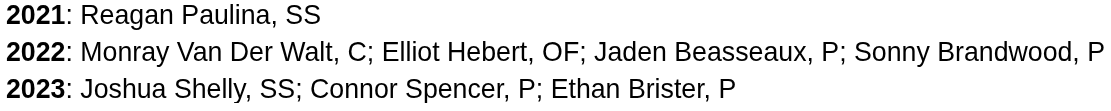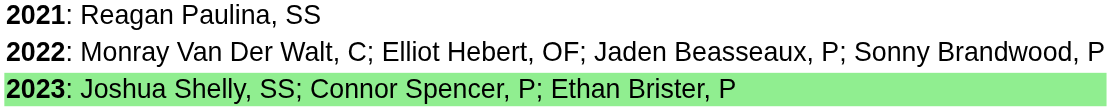row 3 | column 1: no background -> lightgreen background
